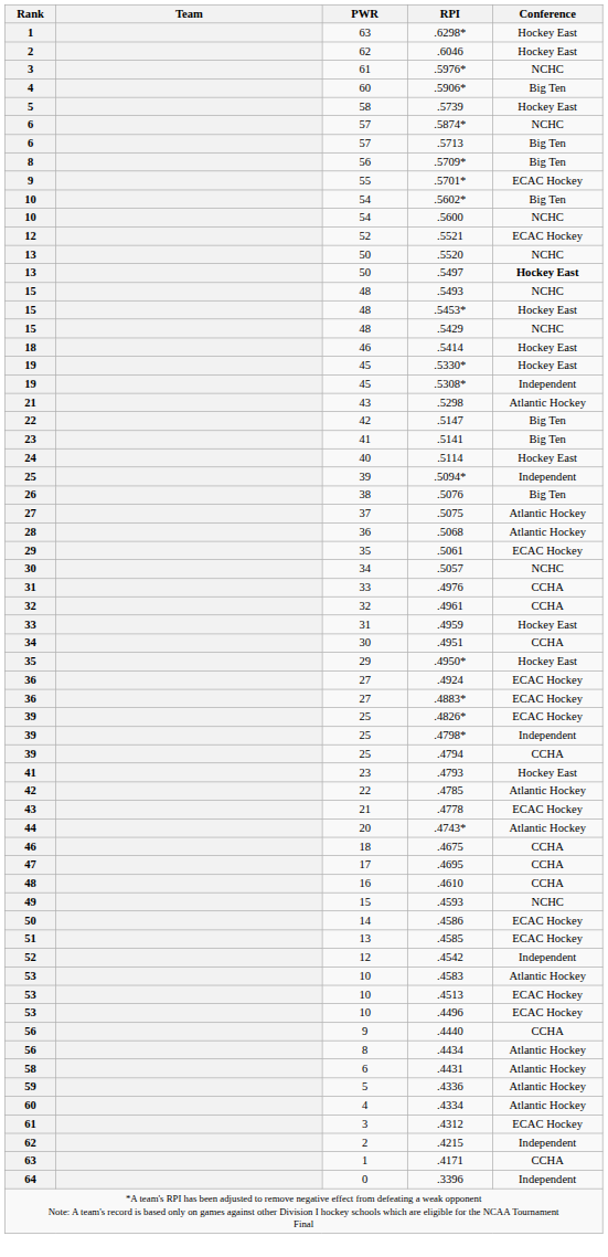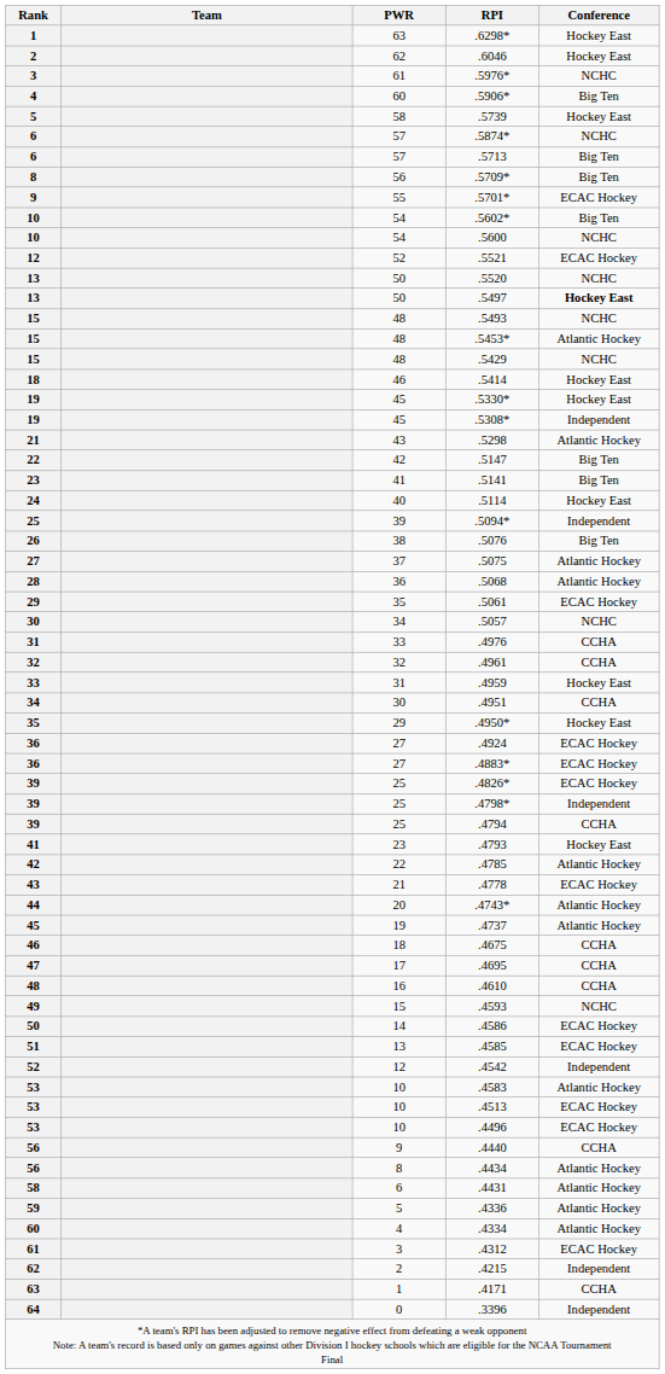.5453* | Conference: Hockey East -> Atlantic Hockey
+ row: 45 | 19 | .4737 | Atlantic Hockey
